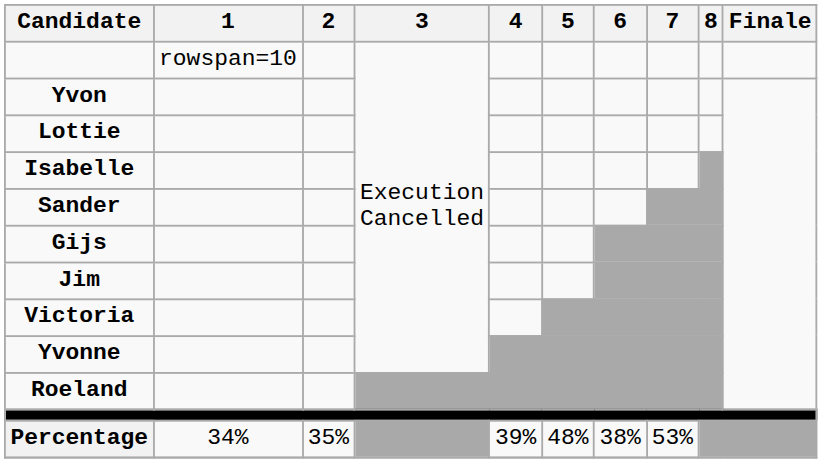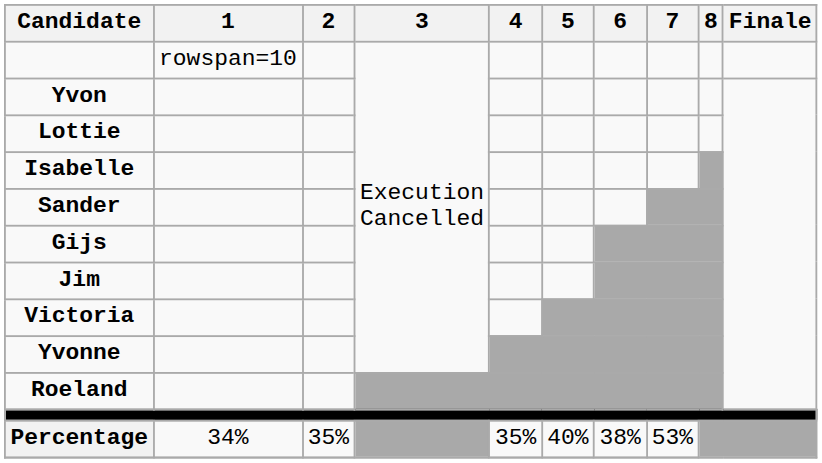Percentage | 4: 39% -> 35%
Percentage | 5: 48% -> 40%
